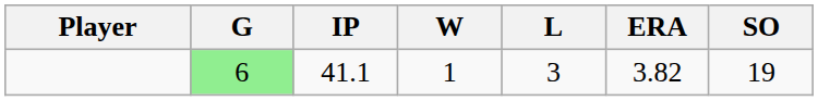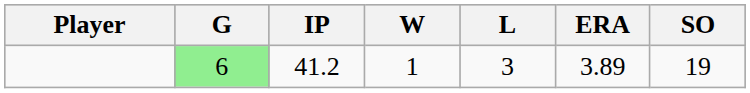row 2 | IP: 41.1 -> 41.2
row 2 | ERA: 3.82 -> 3.89
